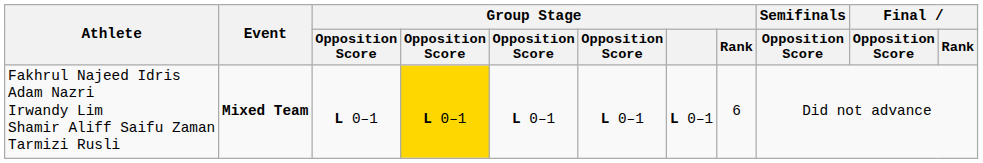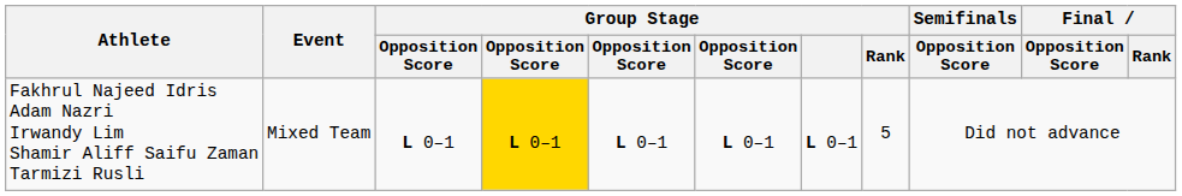row 3 | Event: bold -> normal
row 3 | Group Stage / Rank: 6 -> 5
